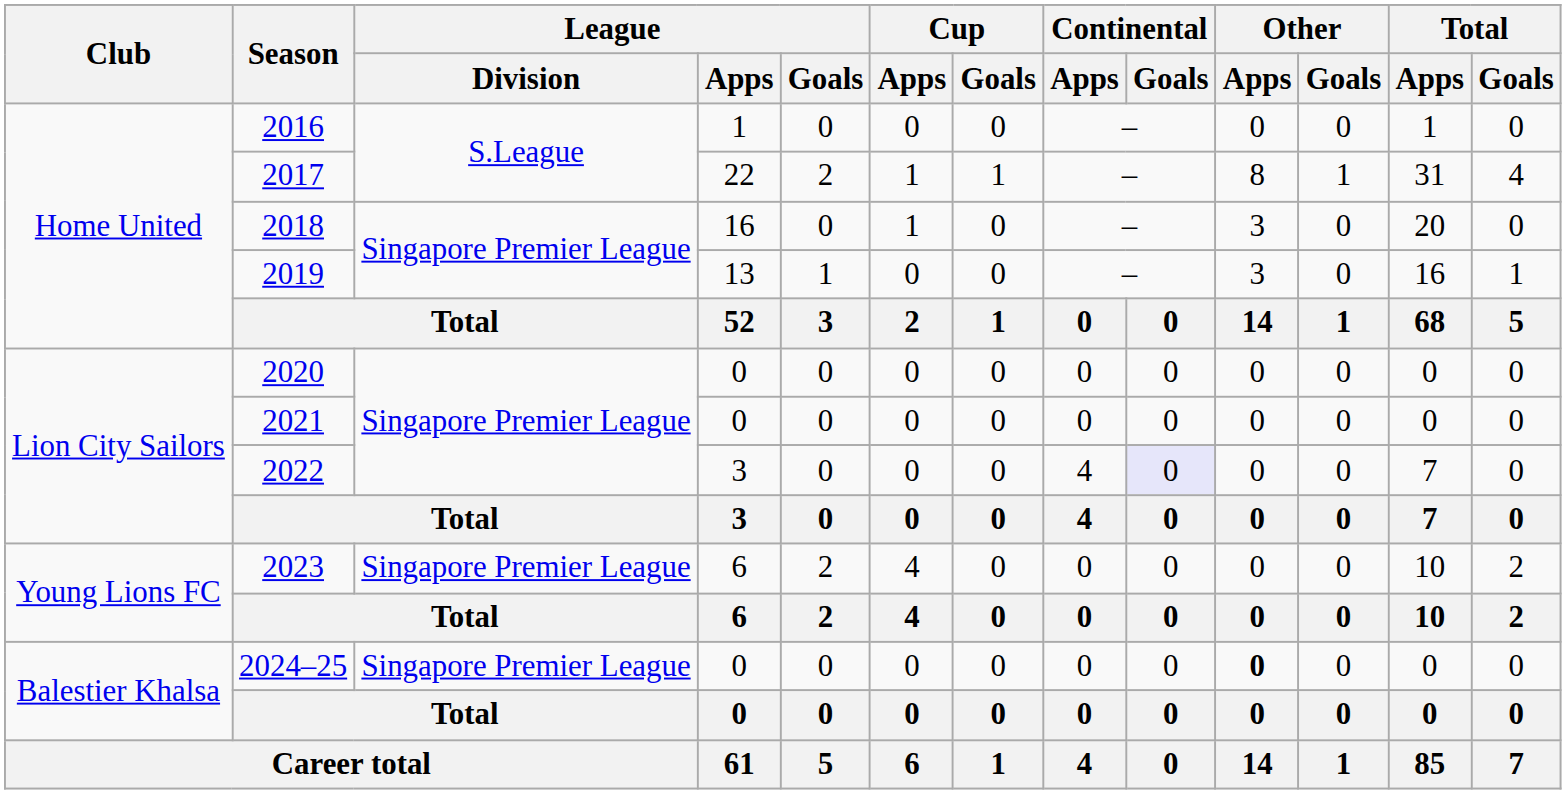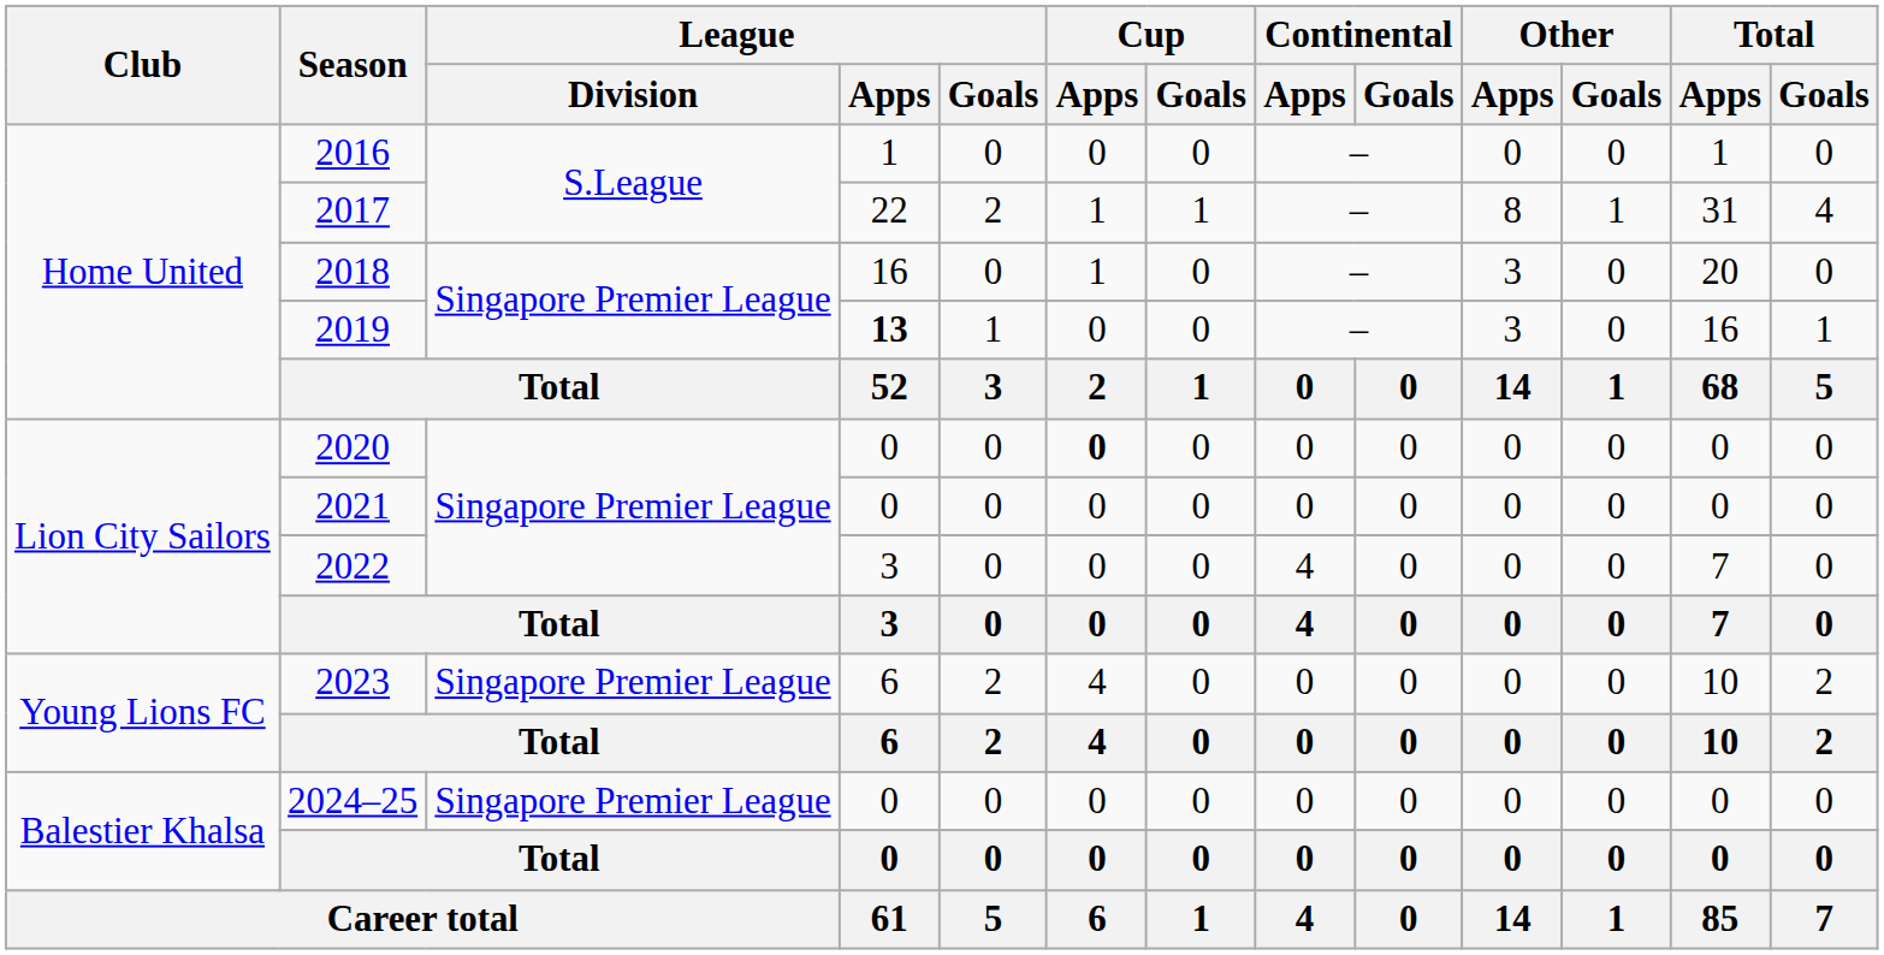2019 | League / Apps: normal -> bold
2020 | Cup / Apps: normal -> bold
2022 | Continental / Goals: lavender background -> no background
2024–25 | Other / Apps: bold -> normal
